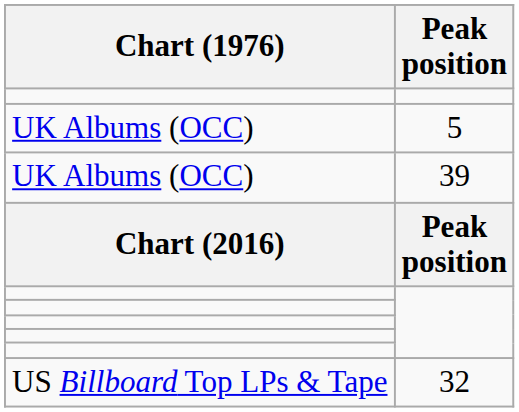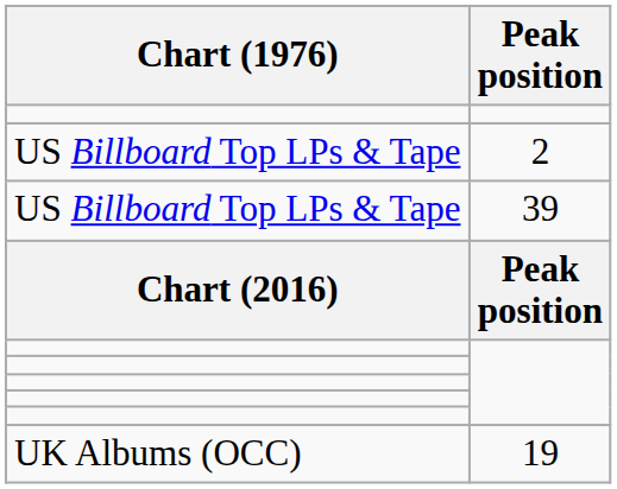row 3 | Chart (1976): UK Albums (OCC) -> US Billboard Top LPs & Tape
row 3 | Peak position: 5 -> 2
row 4 | Chart (1976): UK Albums (OCC) -> US Billboard Top LPs & Tape
row 11 | Chart (1976): US Billboard Top LPs & Tape -> UK Albums (OCC)
row 11 | Peak position: 32 -> 19
